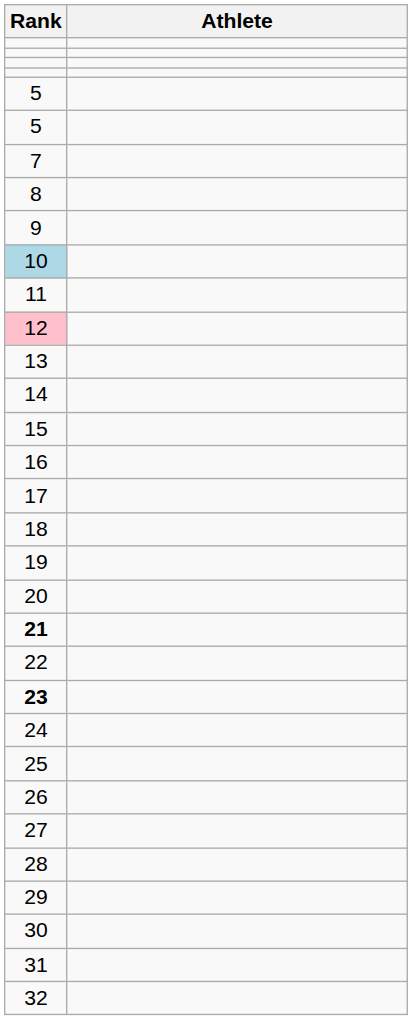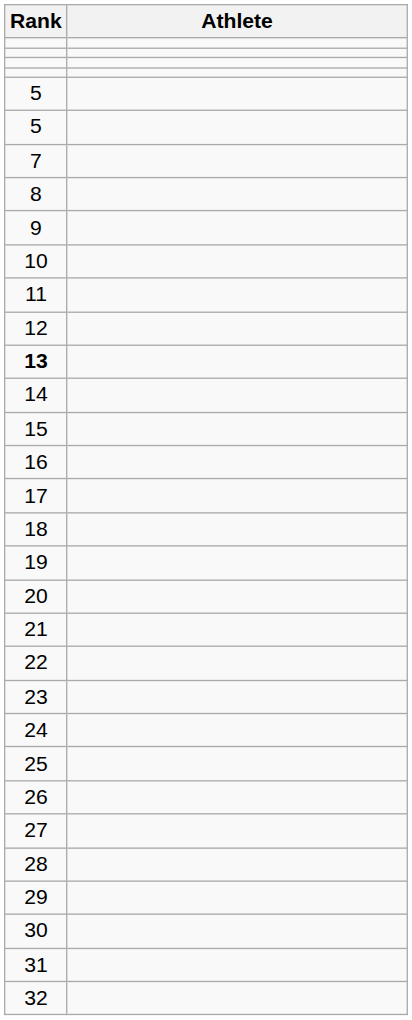row 11 | Rank: lightblue background -> no background
row 13 | Rank: pink background -> no background
row 14 | Rank: normal -> bold
row 22 | Rank: bold -> normal
row 24 | Rank: bold -> normal
